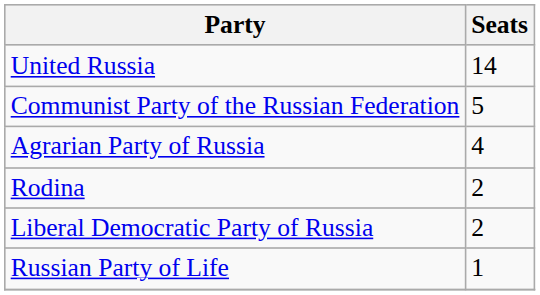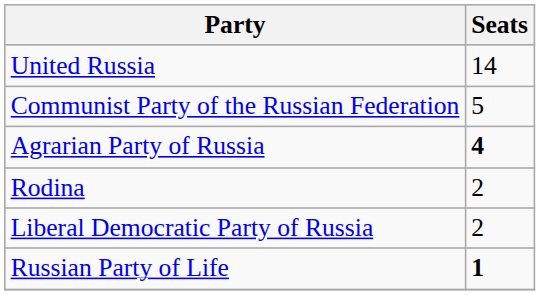Agrarian Party of Russia | Seats: normal -> bold
Russian Party of Life | Seats: normal -> bold
